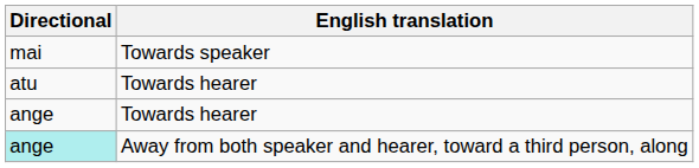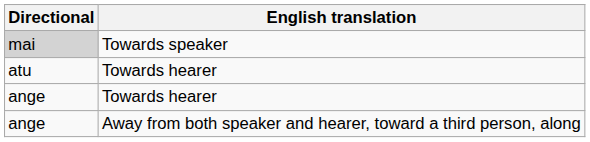row 2 | Directional: no background -> lightgrey background
row 5 | Directional: paleturquoise background -> no background
